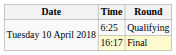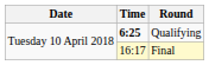Qualifying | Time: normal -> bold
